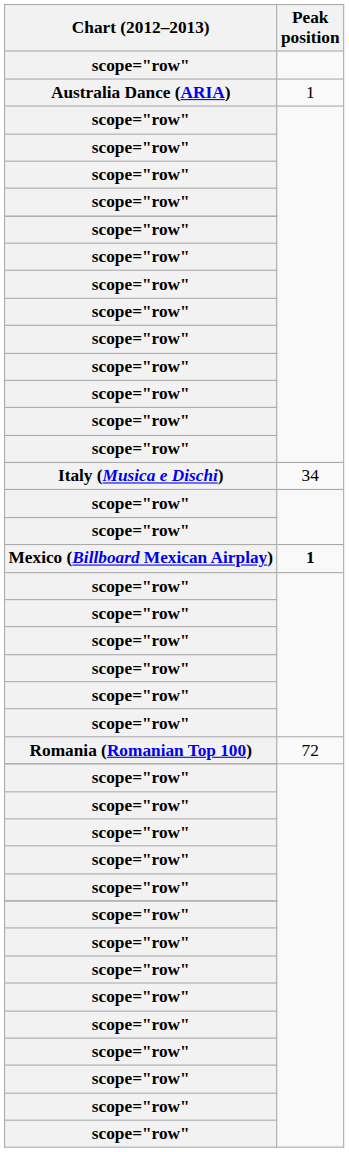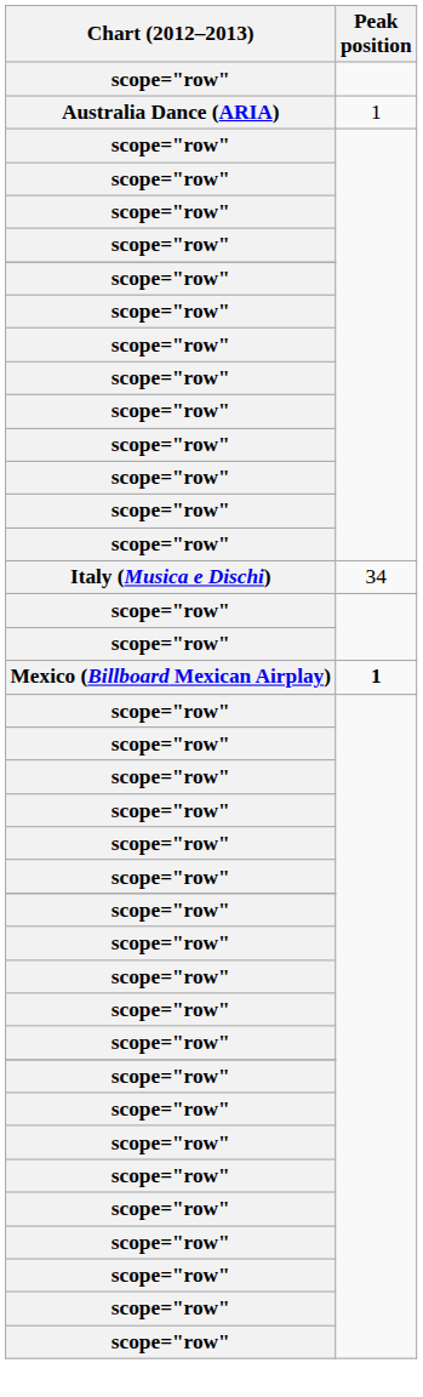- row: Romania (Romanian Top 100) | 72
